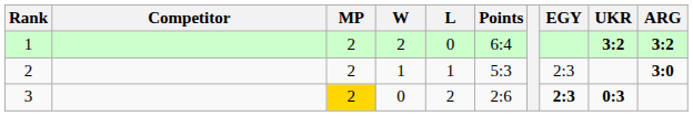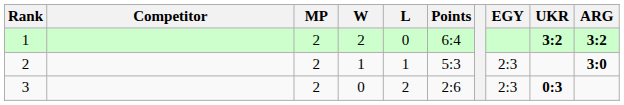3 | MP: gold background -> no background
3 | EGY: bold -> normal
